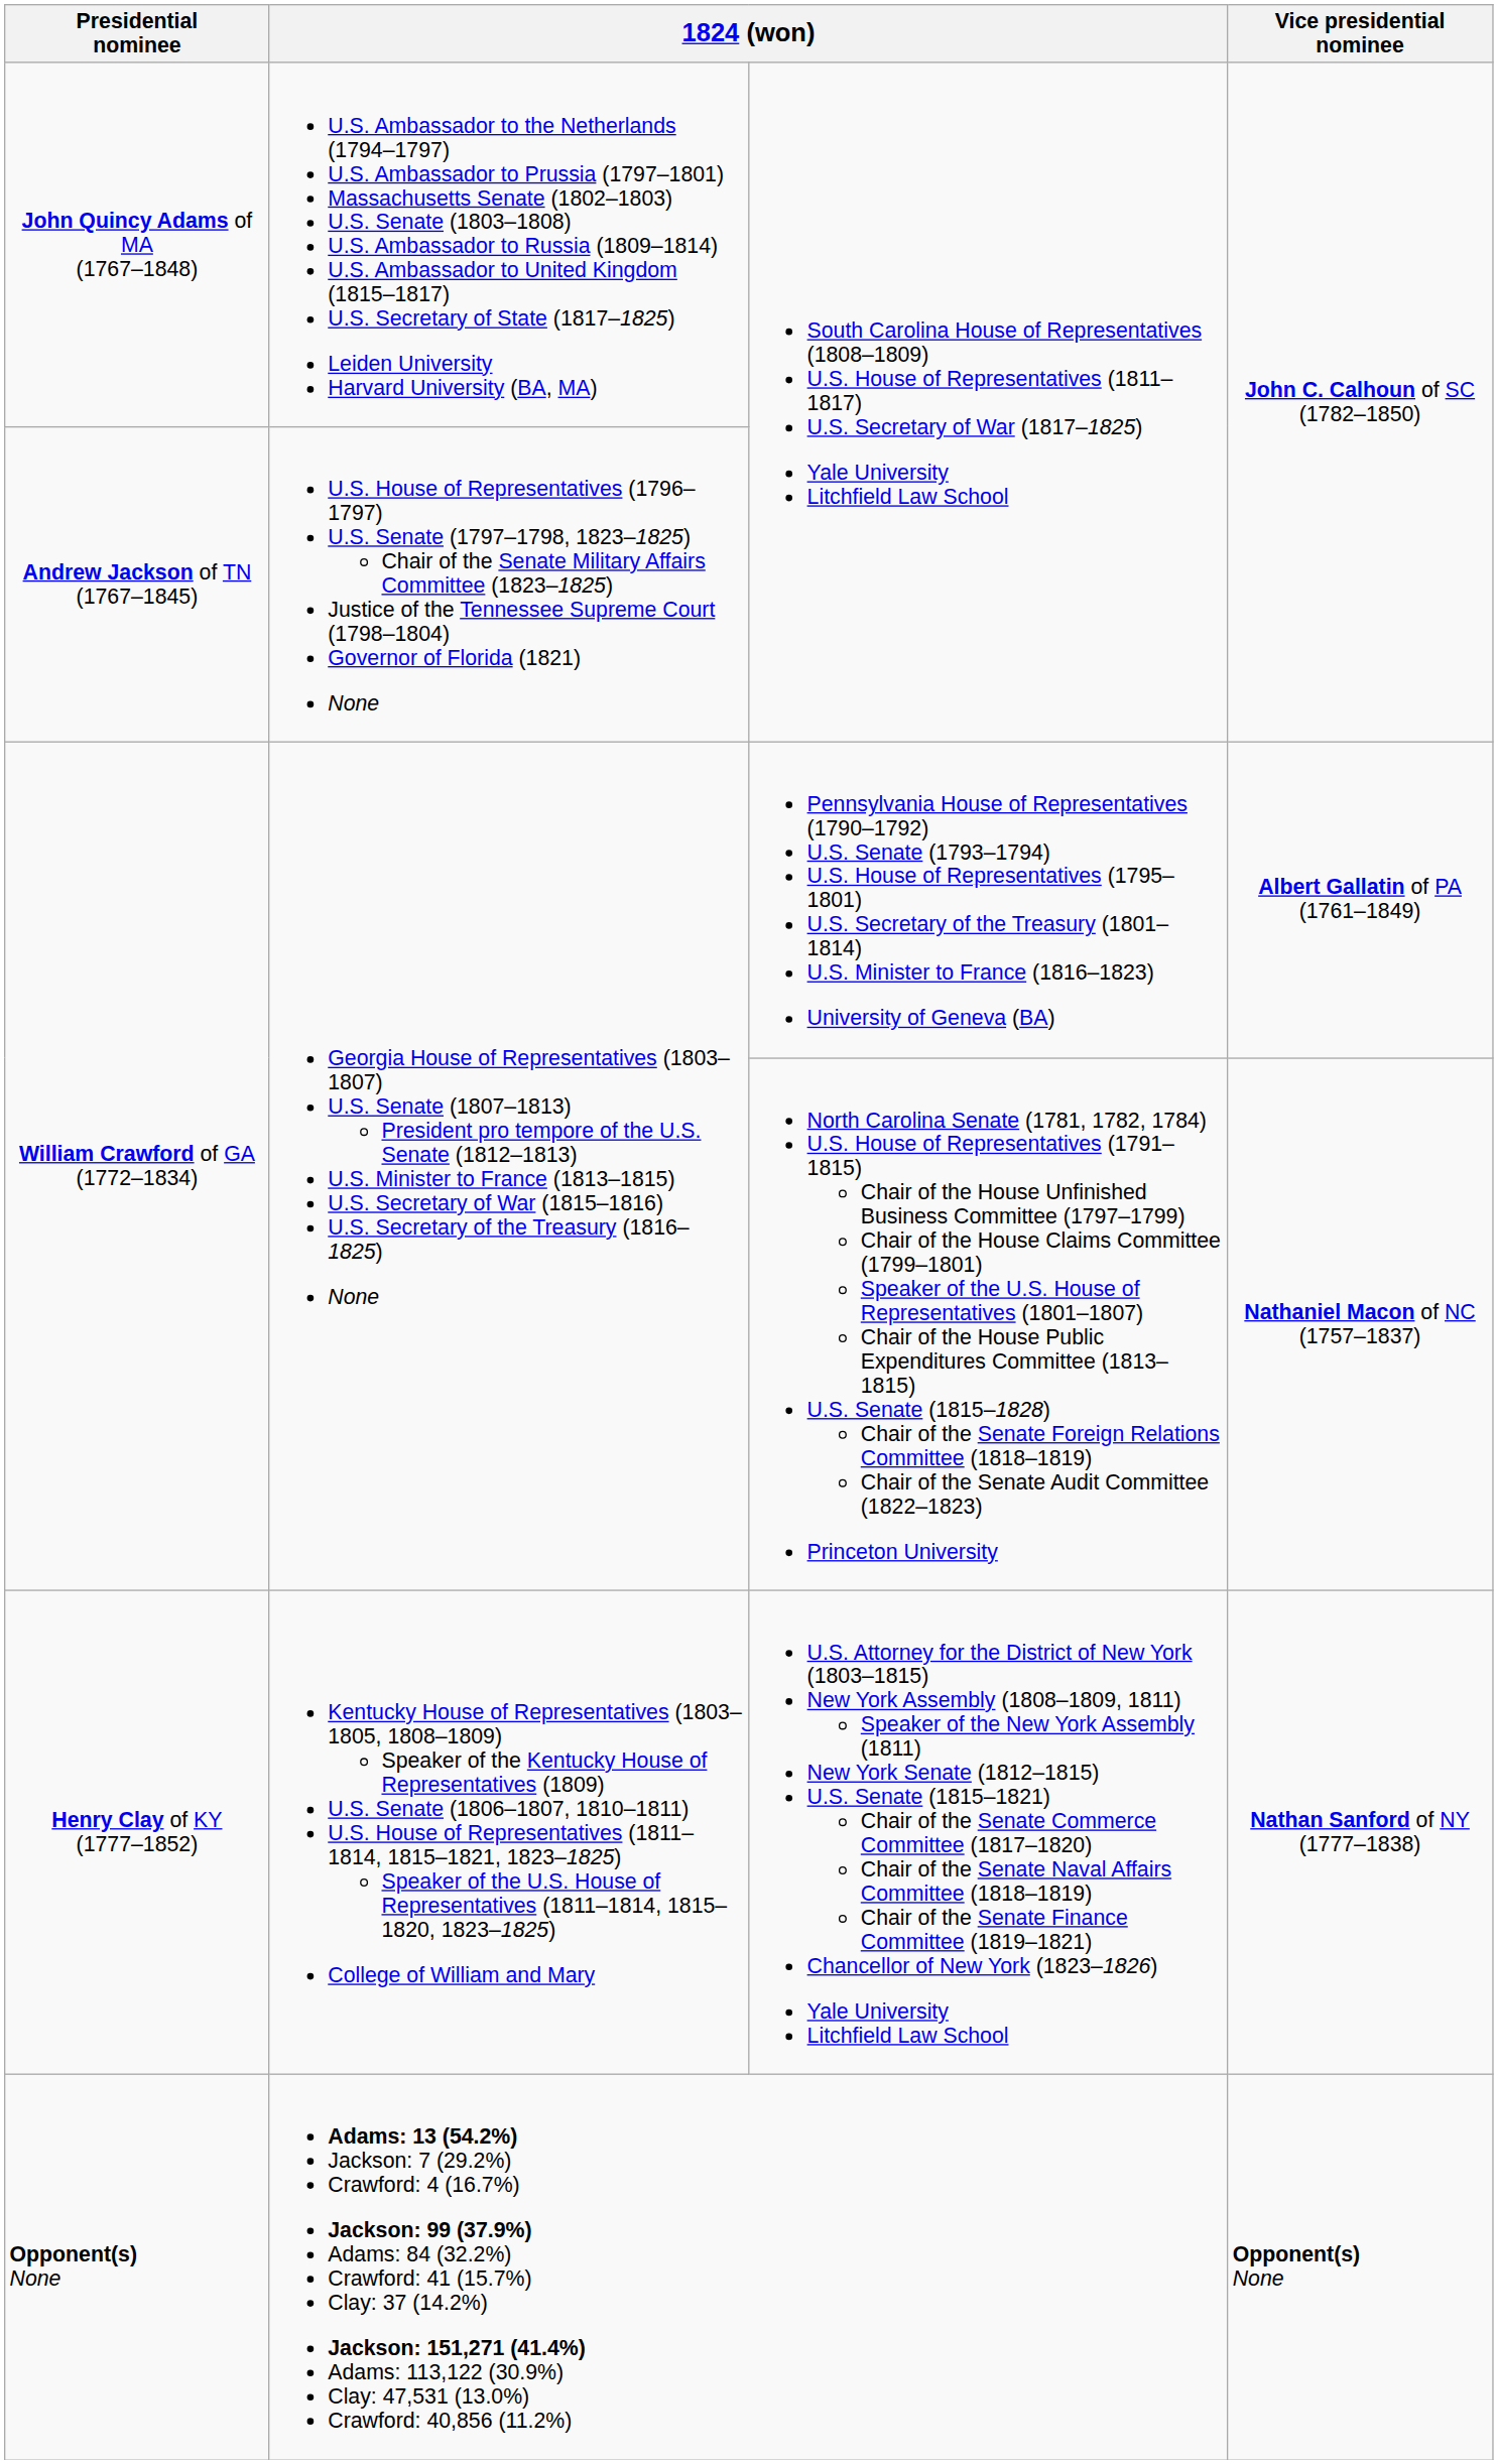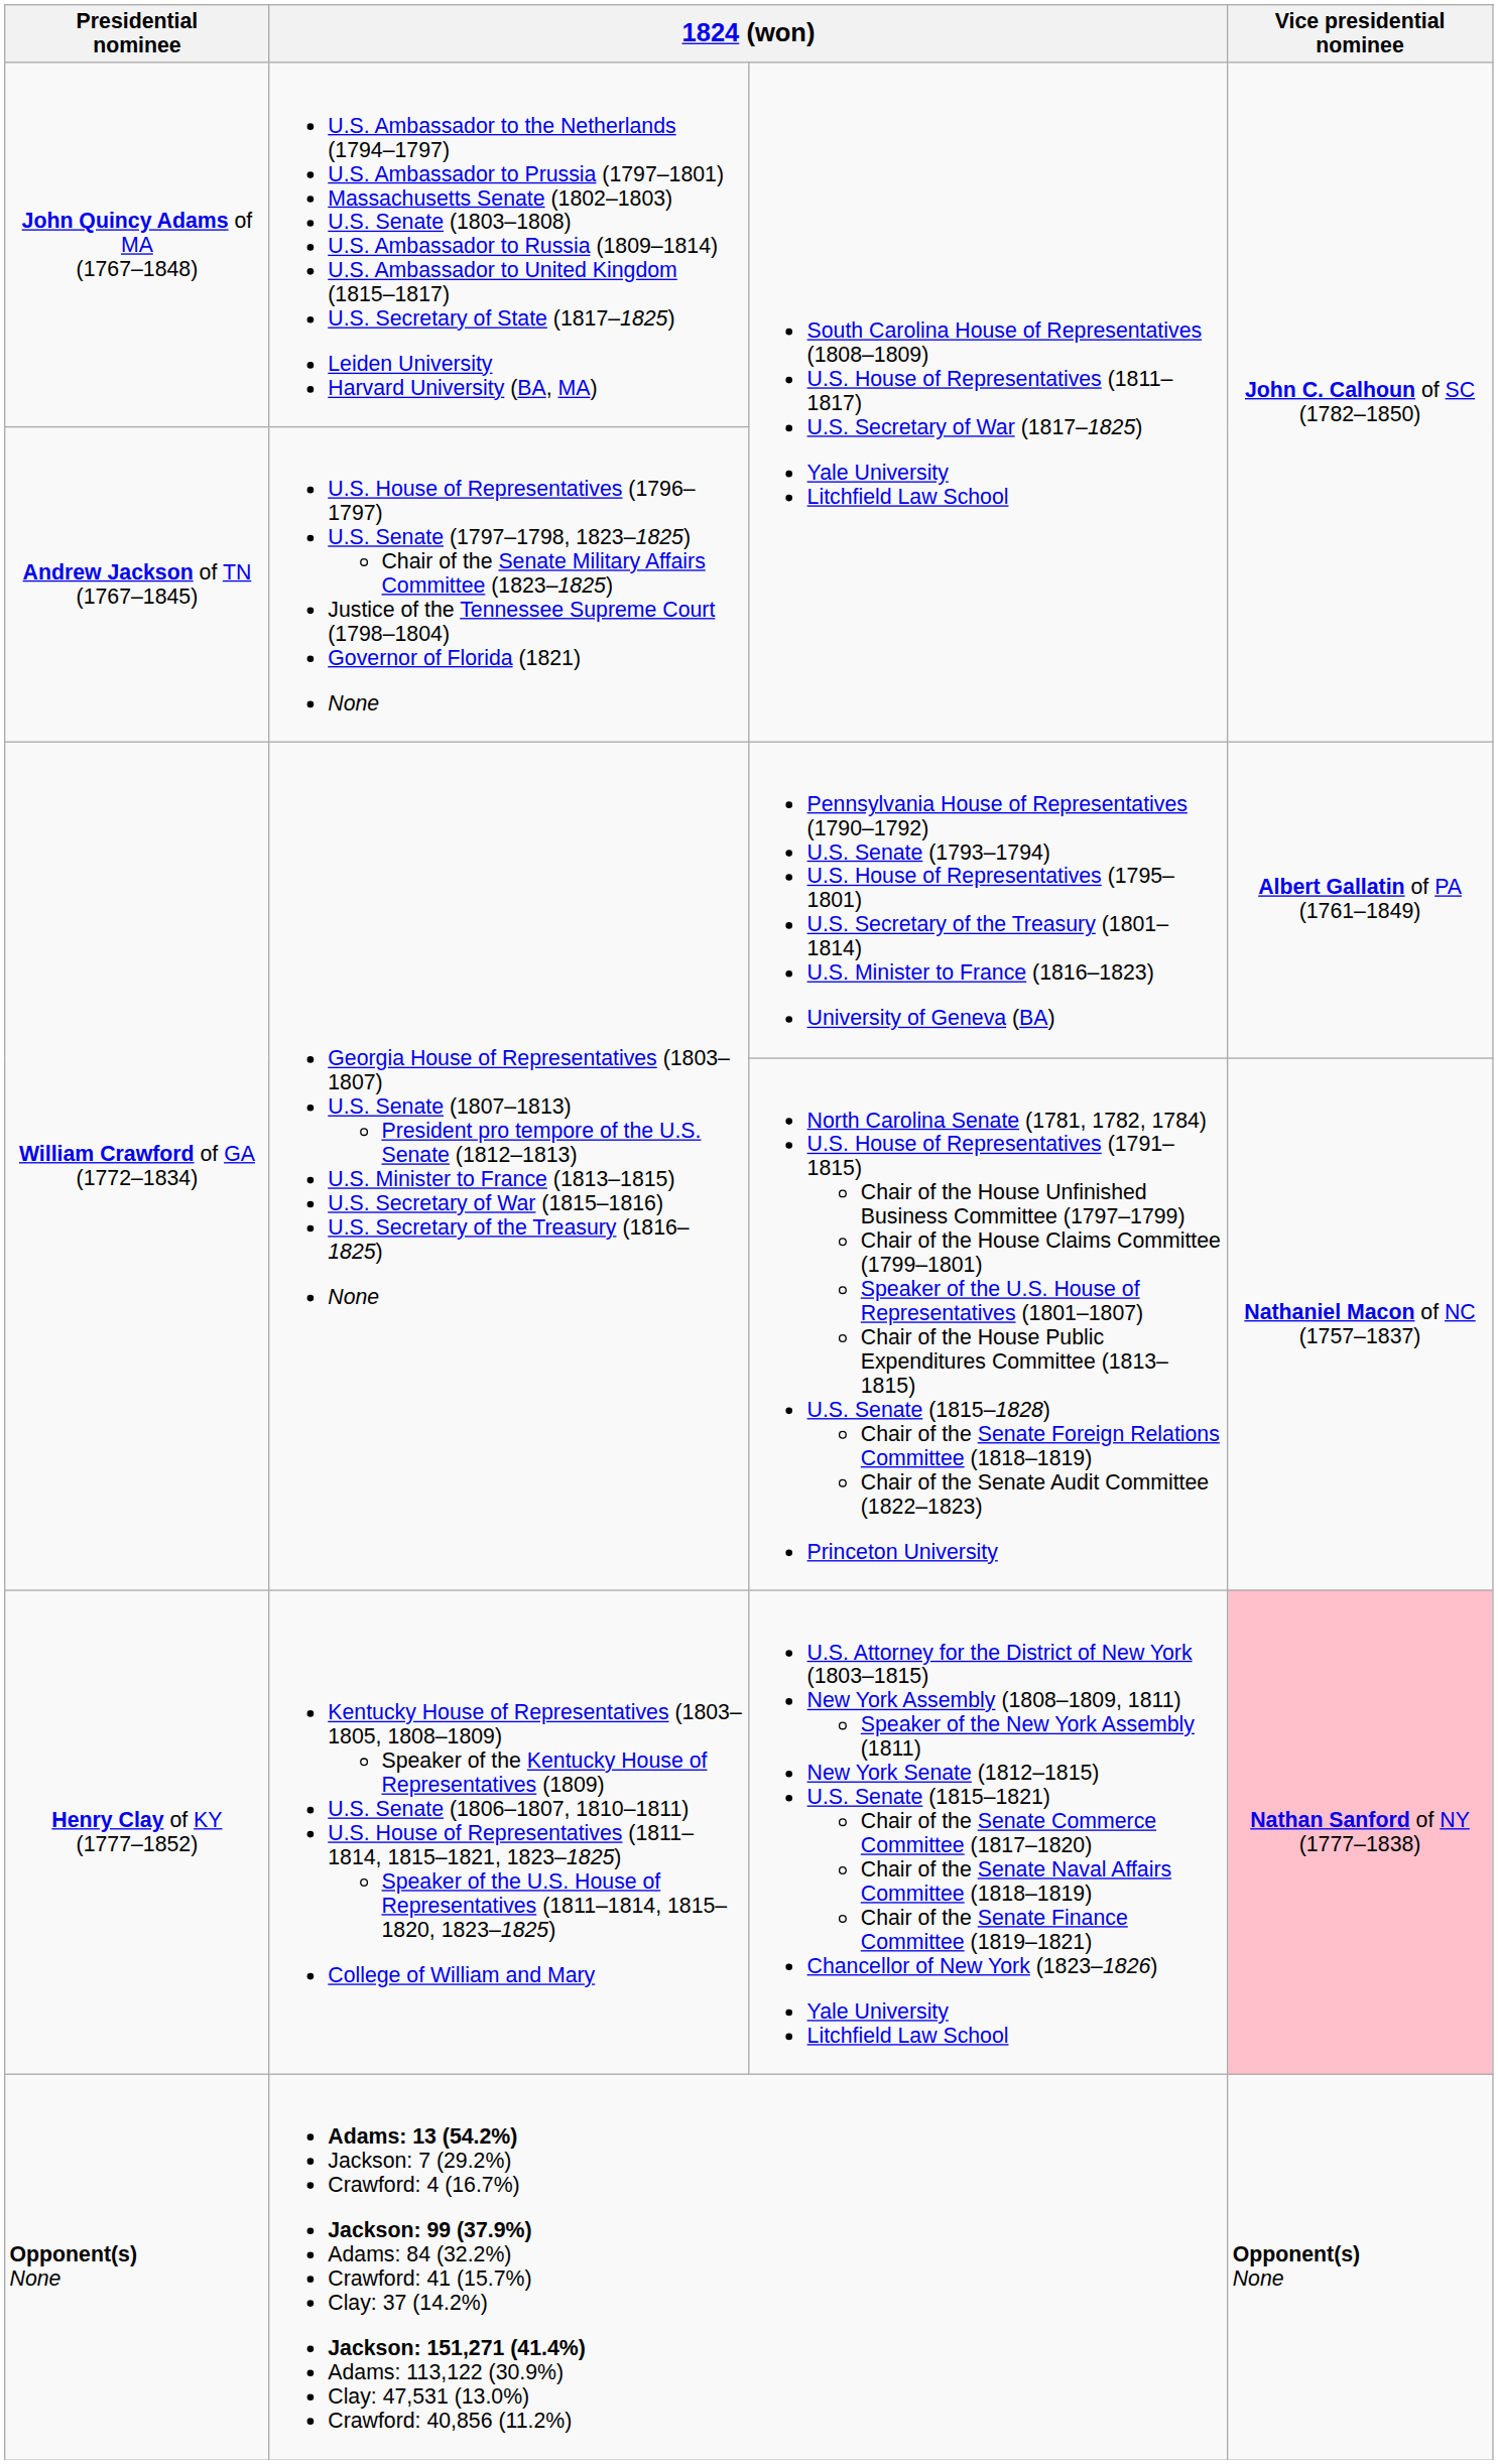Henry Clay of KY (1777–1852) | Vice presidential nominee: no background -> pink background
